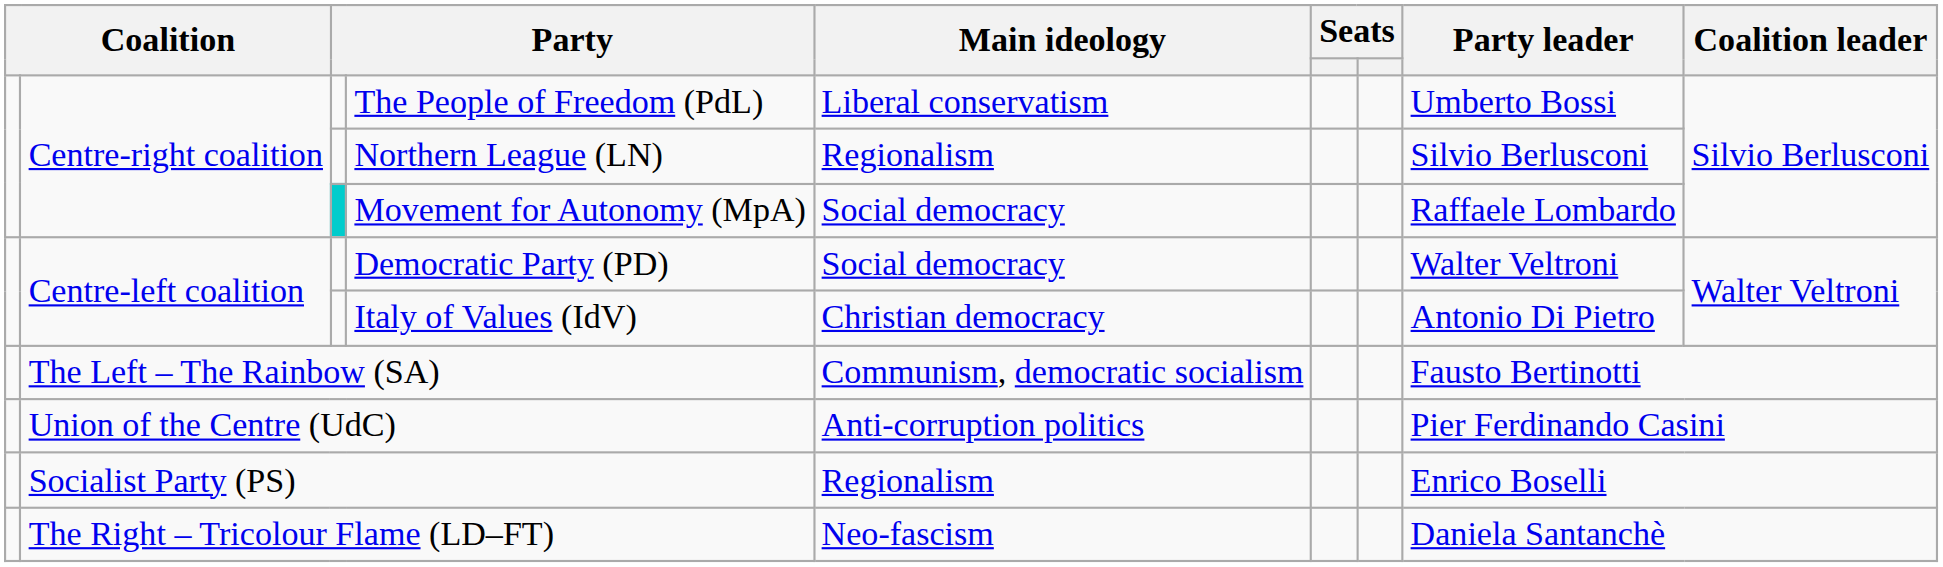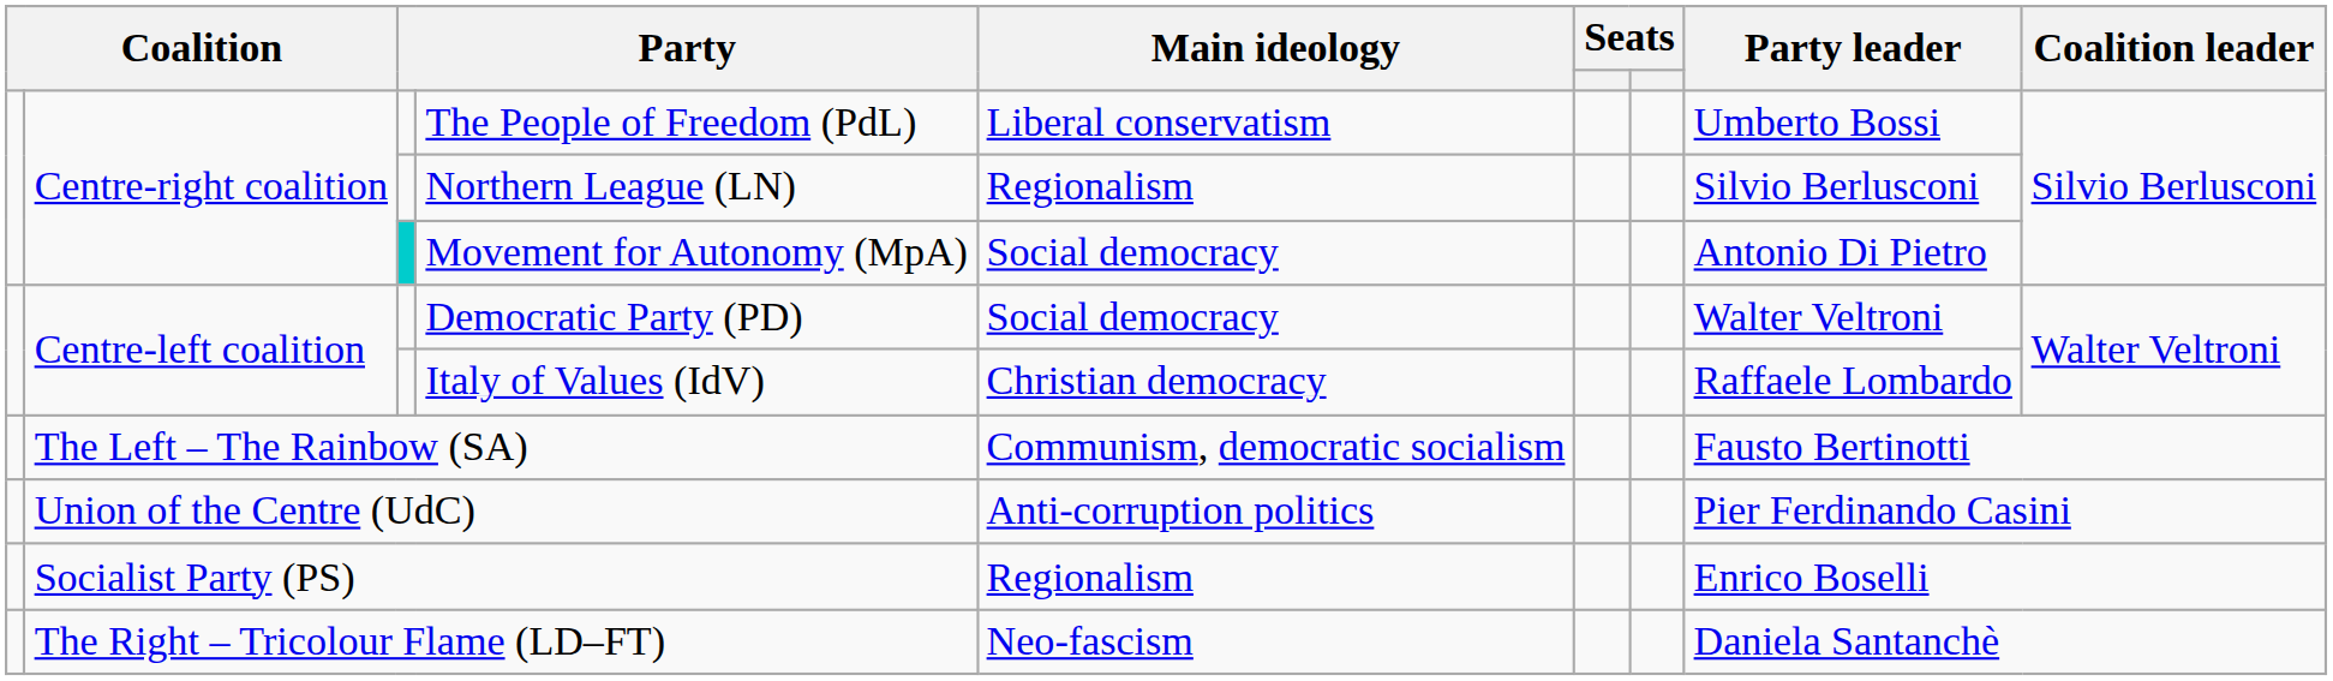Movement for Autonomy (MpA) | Party leader: Raffaele Lombardo -> Antonio Di Pietro
Italy of Values (IdV) | Party leader: Antonio Di Pietro -> Raffaele Lombardo
